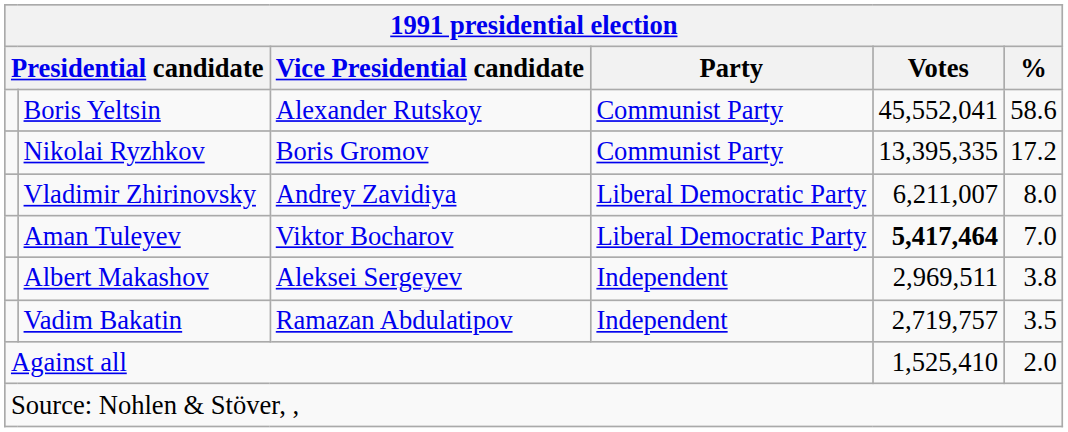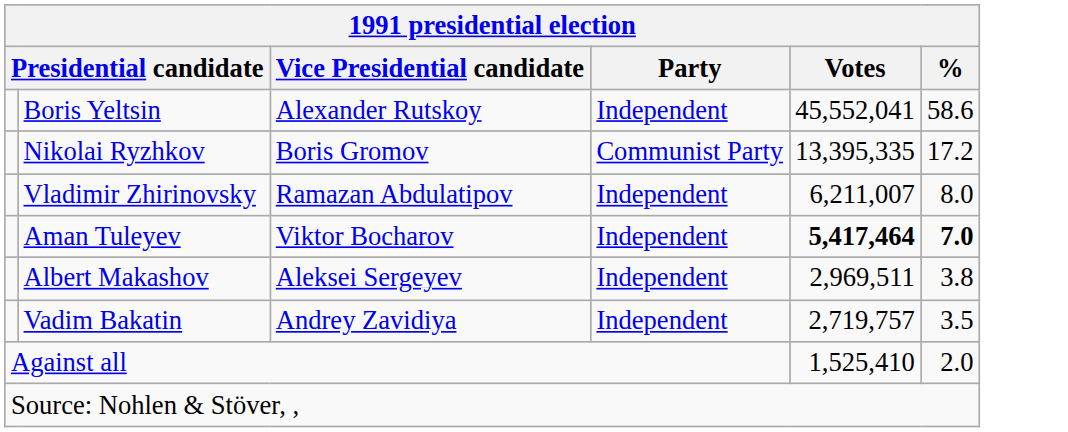Boris Yeltsin | Party: Communist Party -> Independent
Vladimir Zhirinovsky | Vice Presidential candidate: Andrey Zavidiya -> Ramazan Abdulatipov
Vladimir Zhirinovsky | Party: Liberal Democratic Party -> Independent
Aman Tuleyev | Party: Liberal Democratic Party -> Independent
Aman Tuleyev | %: normal -> bold
Vadim Bakatin | Vice Presidential candidate: Ramazan Abdulatipov -> Andrey Zavidiya
